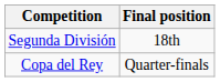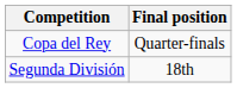rows swapped: Segunda División <-> Copa del Rey
